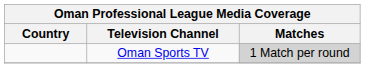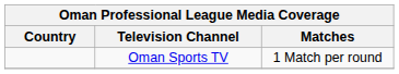Oman Sports TV | Matches: lightgrey background -> no background
